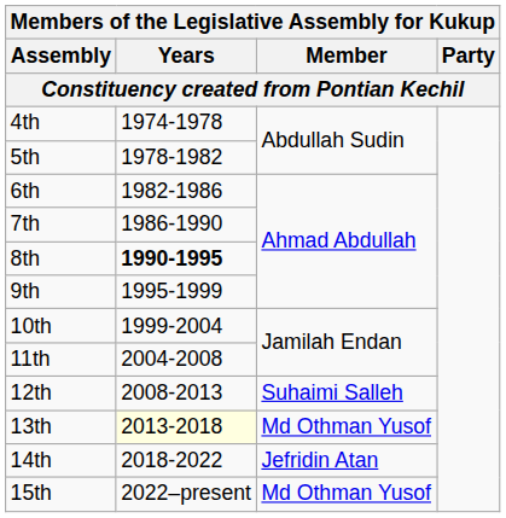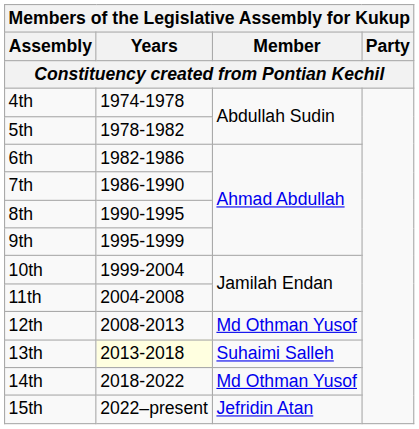8th | Years: bold -> normal
12th | Member: Suhaimi Salleh -> Md Othman Yusof
13th | Member: Md Othman Yusof -> Suhaimi Salleh
14th | Member: Jefridin Atan -> Md Othman Yusof
15th | Member: Md Othman Yusof -> Jefridin Atan
